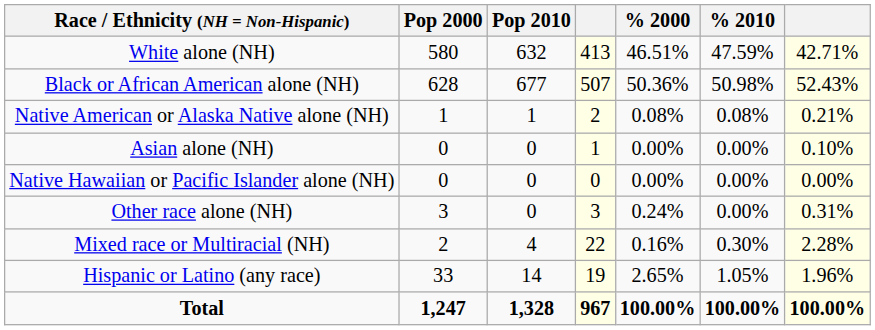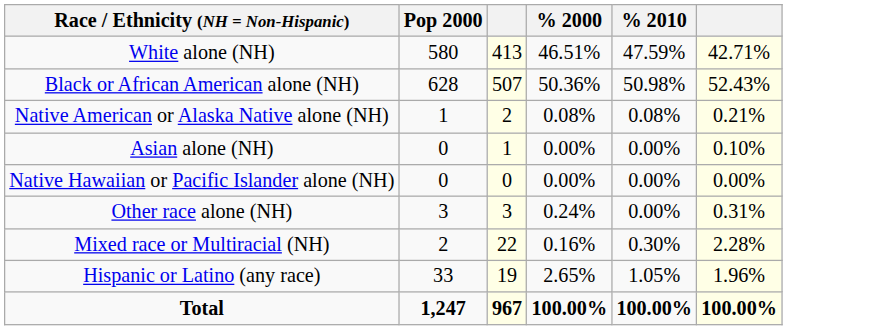- column: Pop 2010 | 632 | 677 | 1 | 0 | 0 | 0 | 4 | 14 | 1,328
